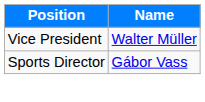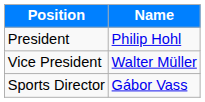+ row: President | Philip Hohl
